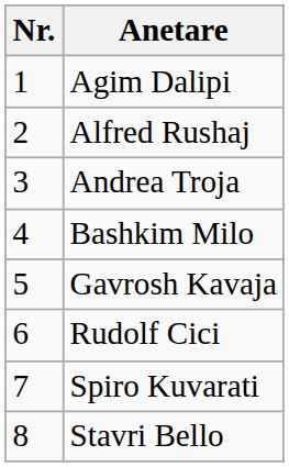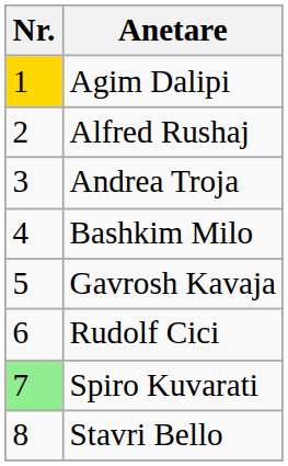Agim Dalipi | Nr.: no background -> gold background
Spiro Kuvarati | Nr.: no background -> lightgreen background
